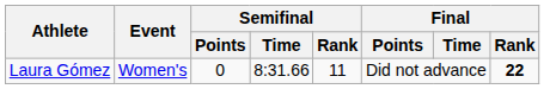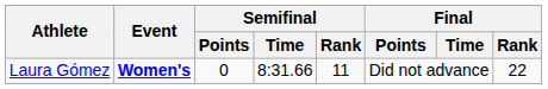Laura Gómez | Event: normal -> bold
Laura Gómez | Final / Rank: bold -> normal
